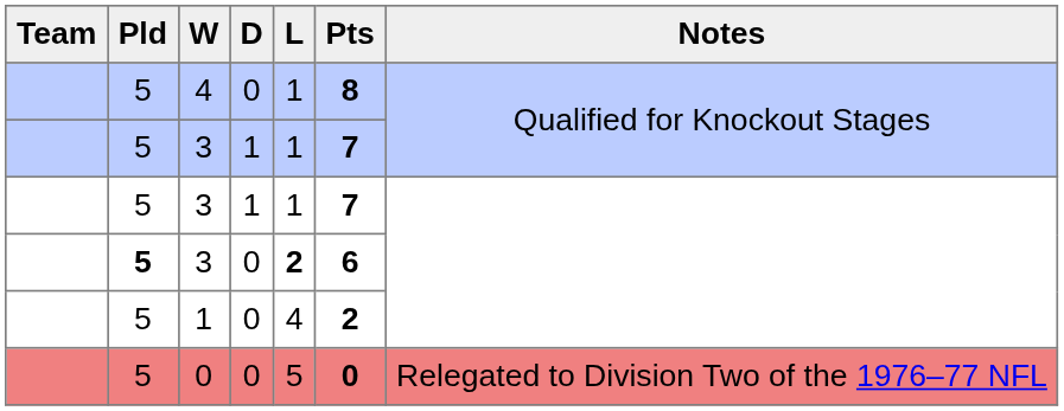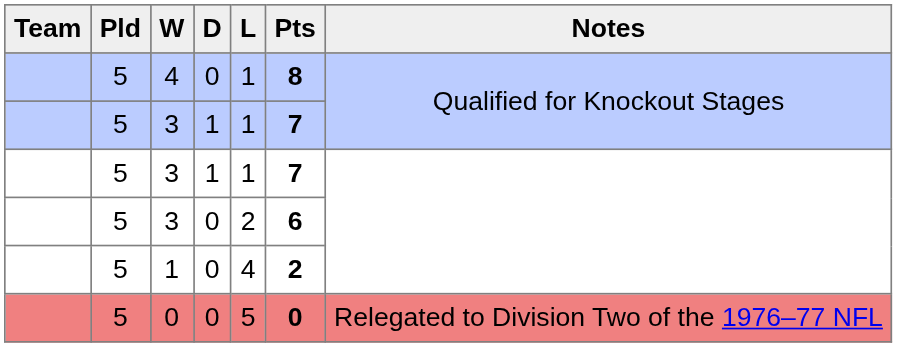3 / 0 | Pld: bold -> normal
3 / 0 | L: bold -> normal
